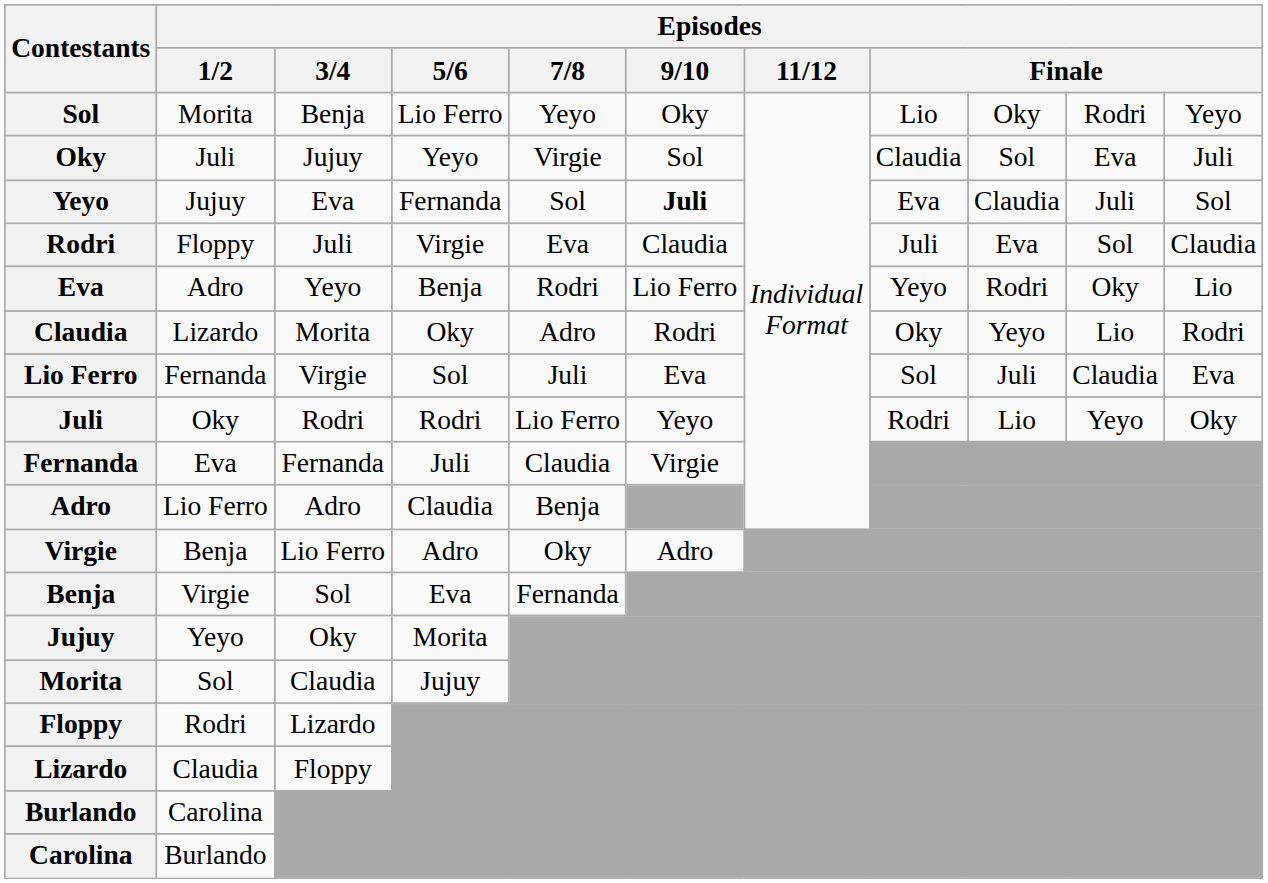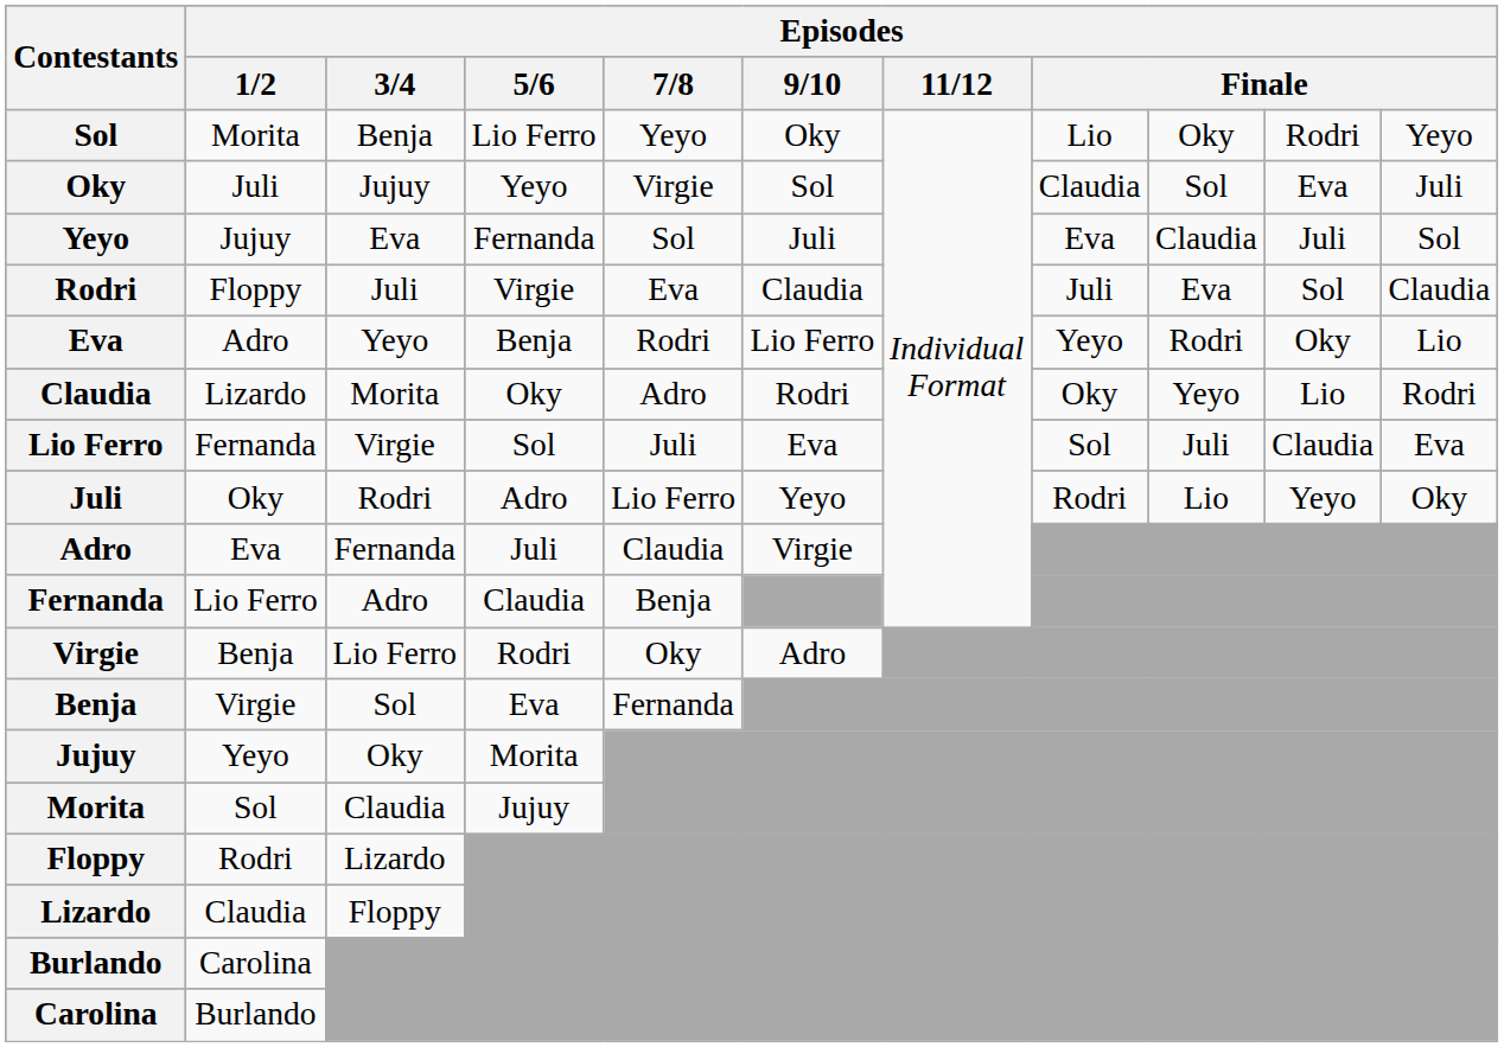row 5 | Episodes / 9/10: bold -> normal
row 10 | Episodes / 5/6: Rodri -> Adro
row 11 | Contestants: Fernanda -> Adro
row 12 | Contestants: Adro -> Fernanda
row 13 | Episodes / 5/6: Adro -> Rodri
